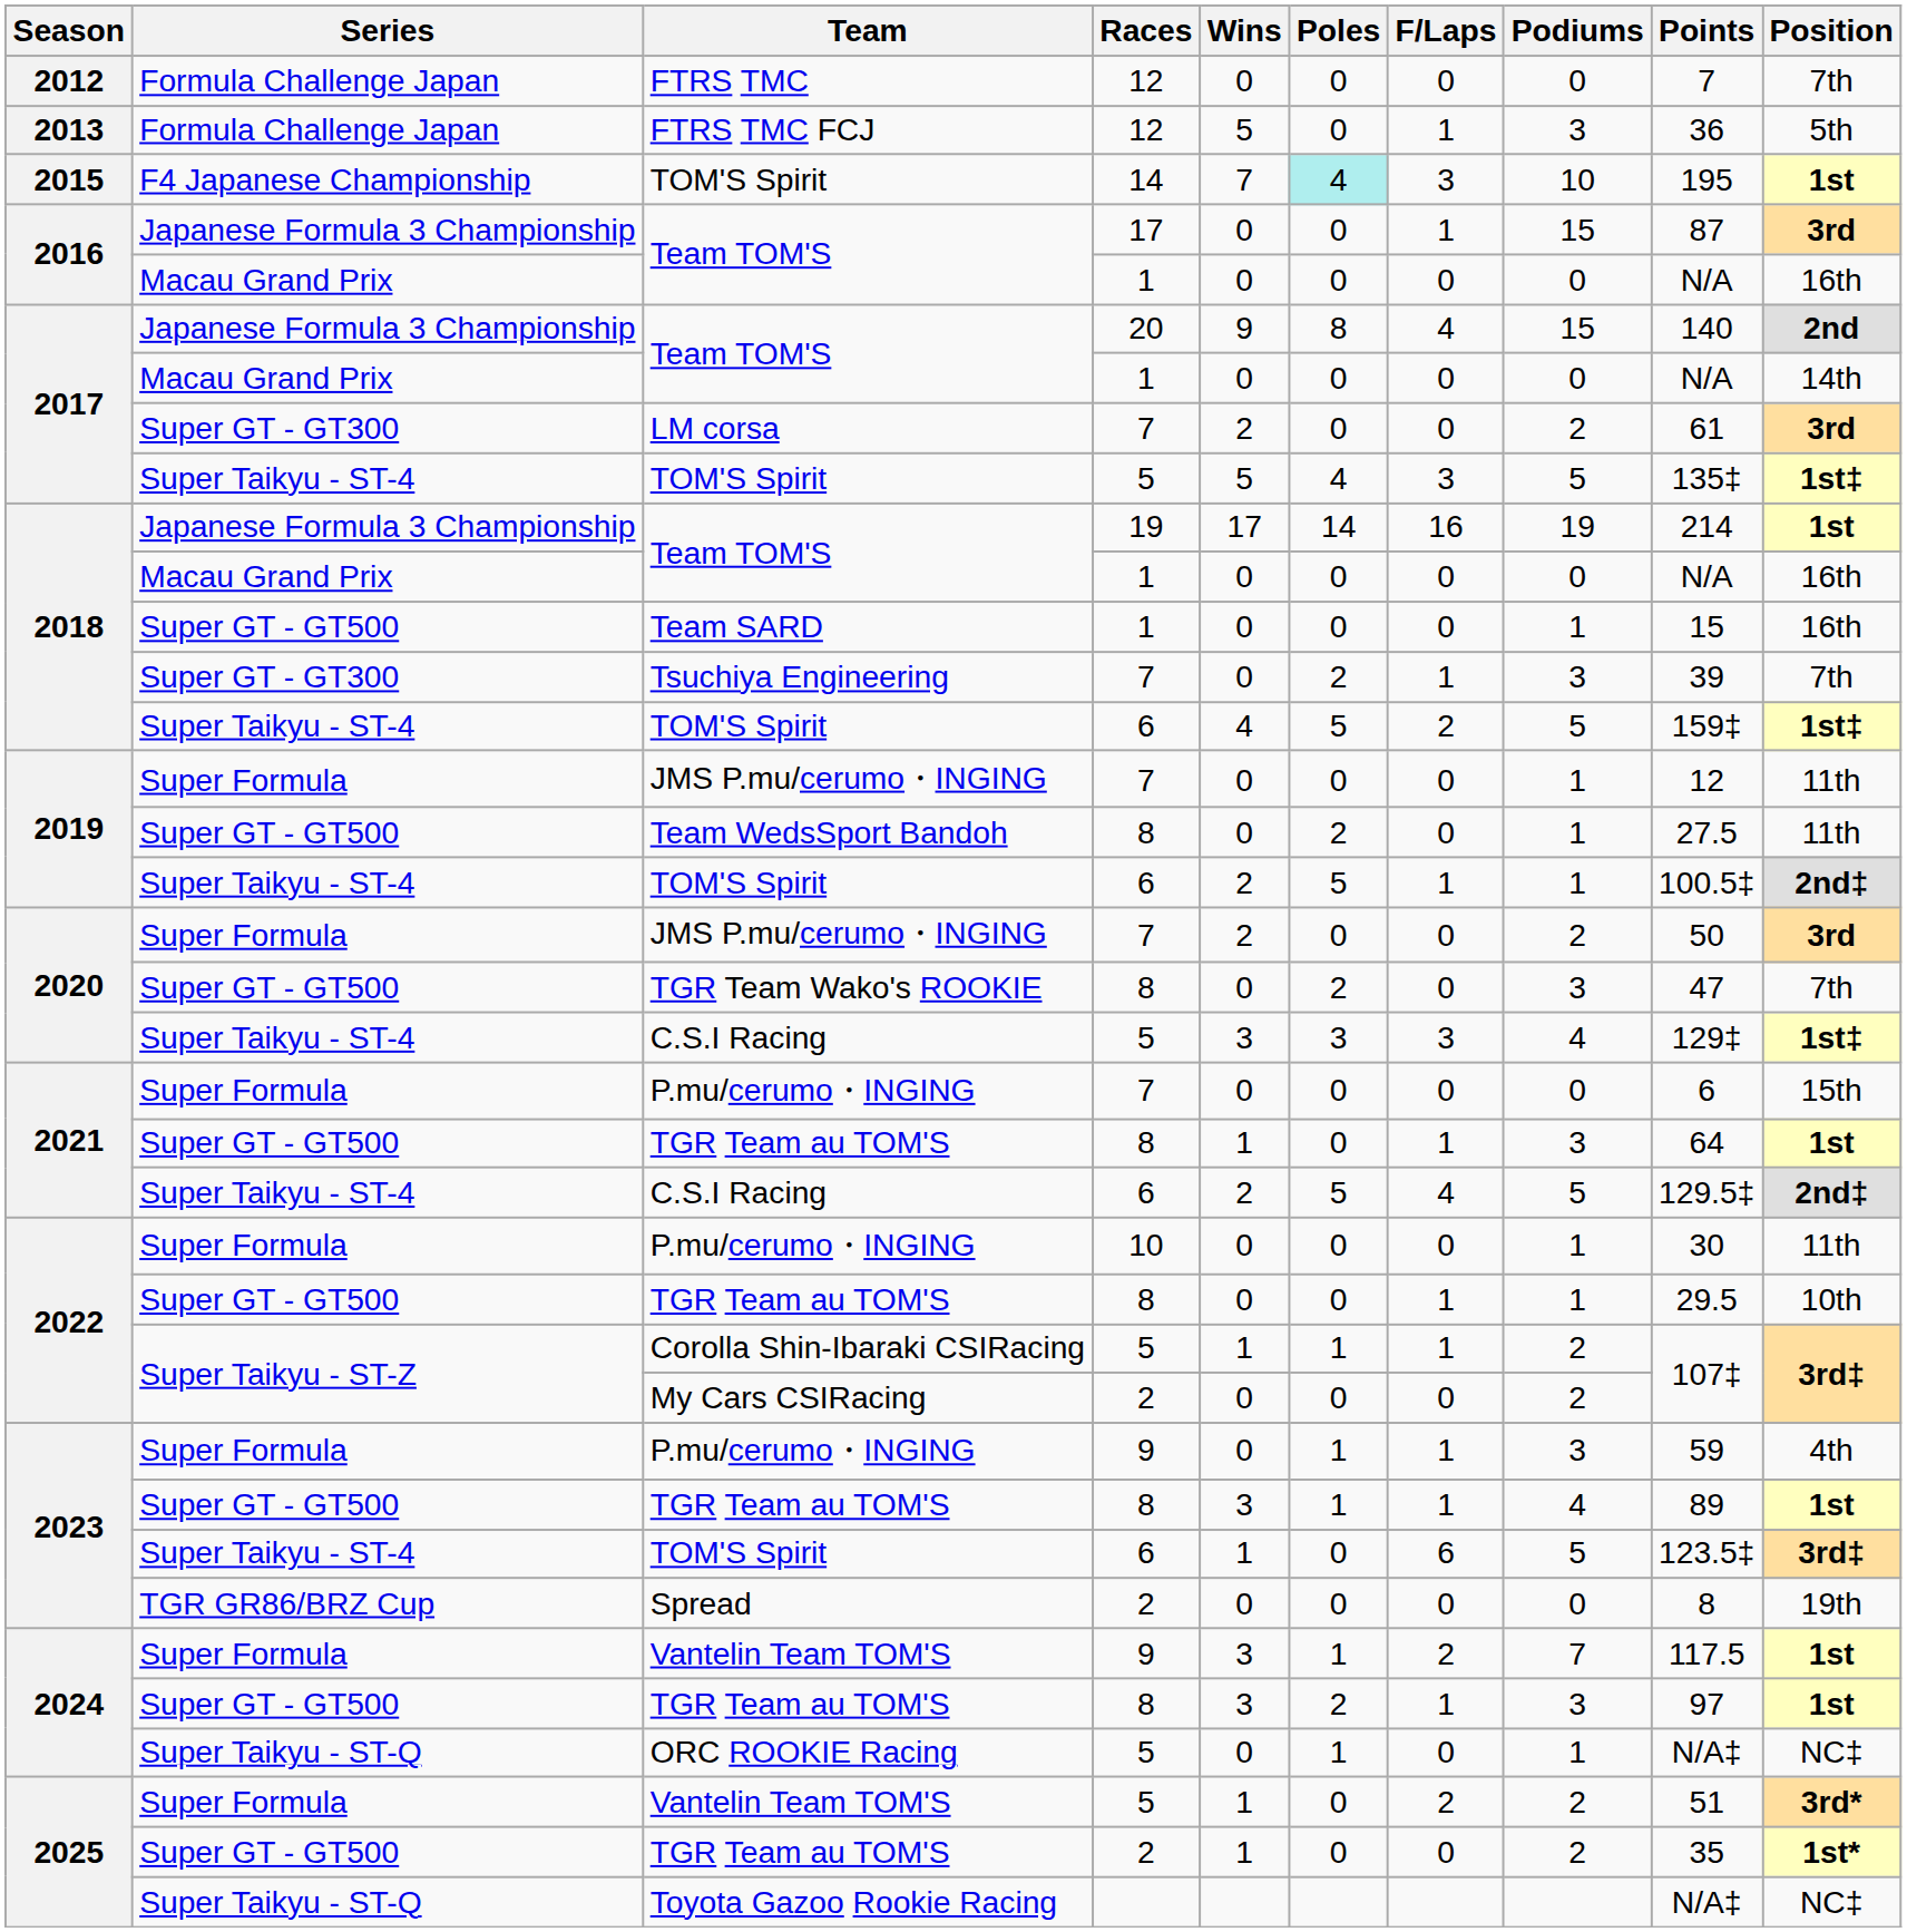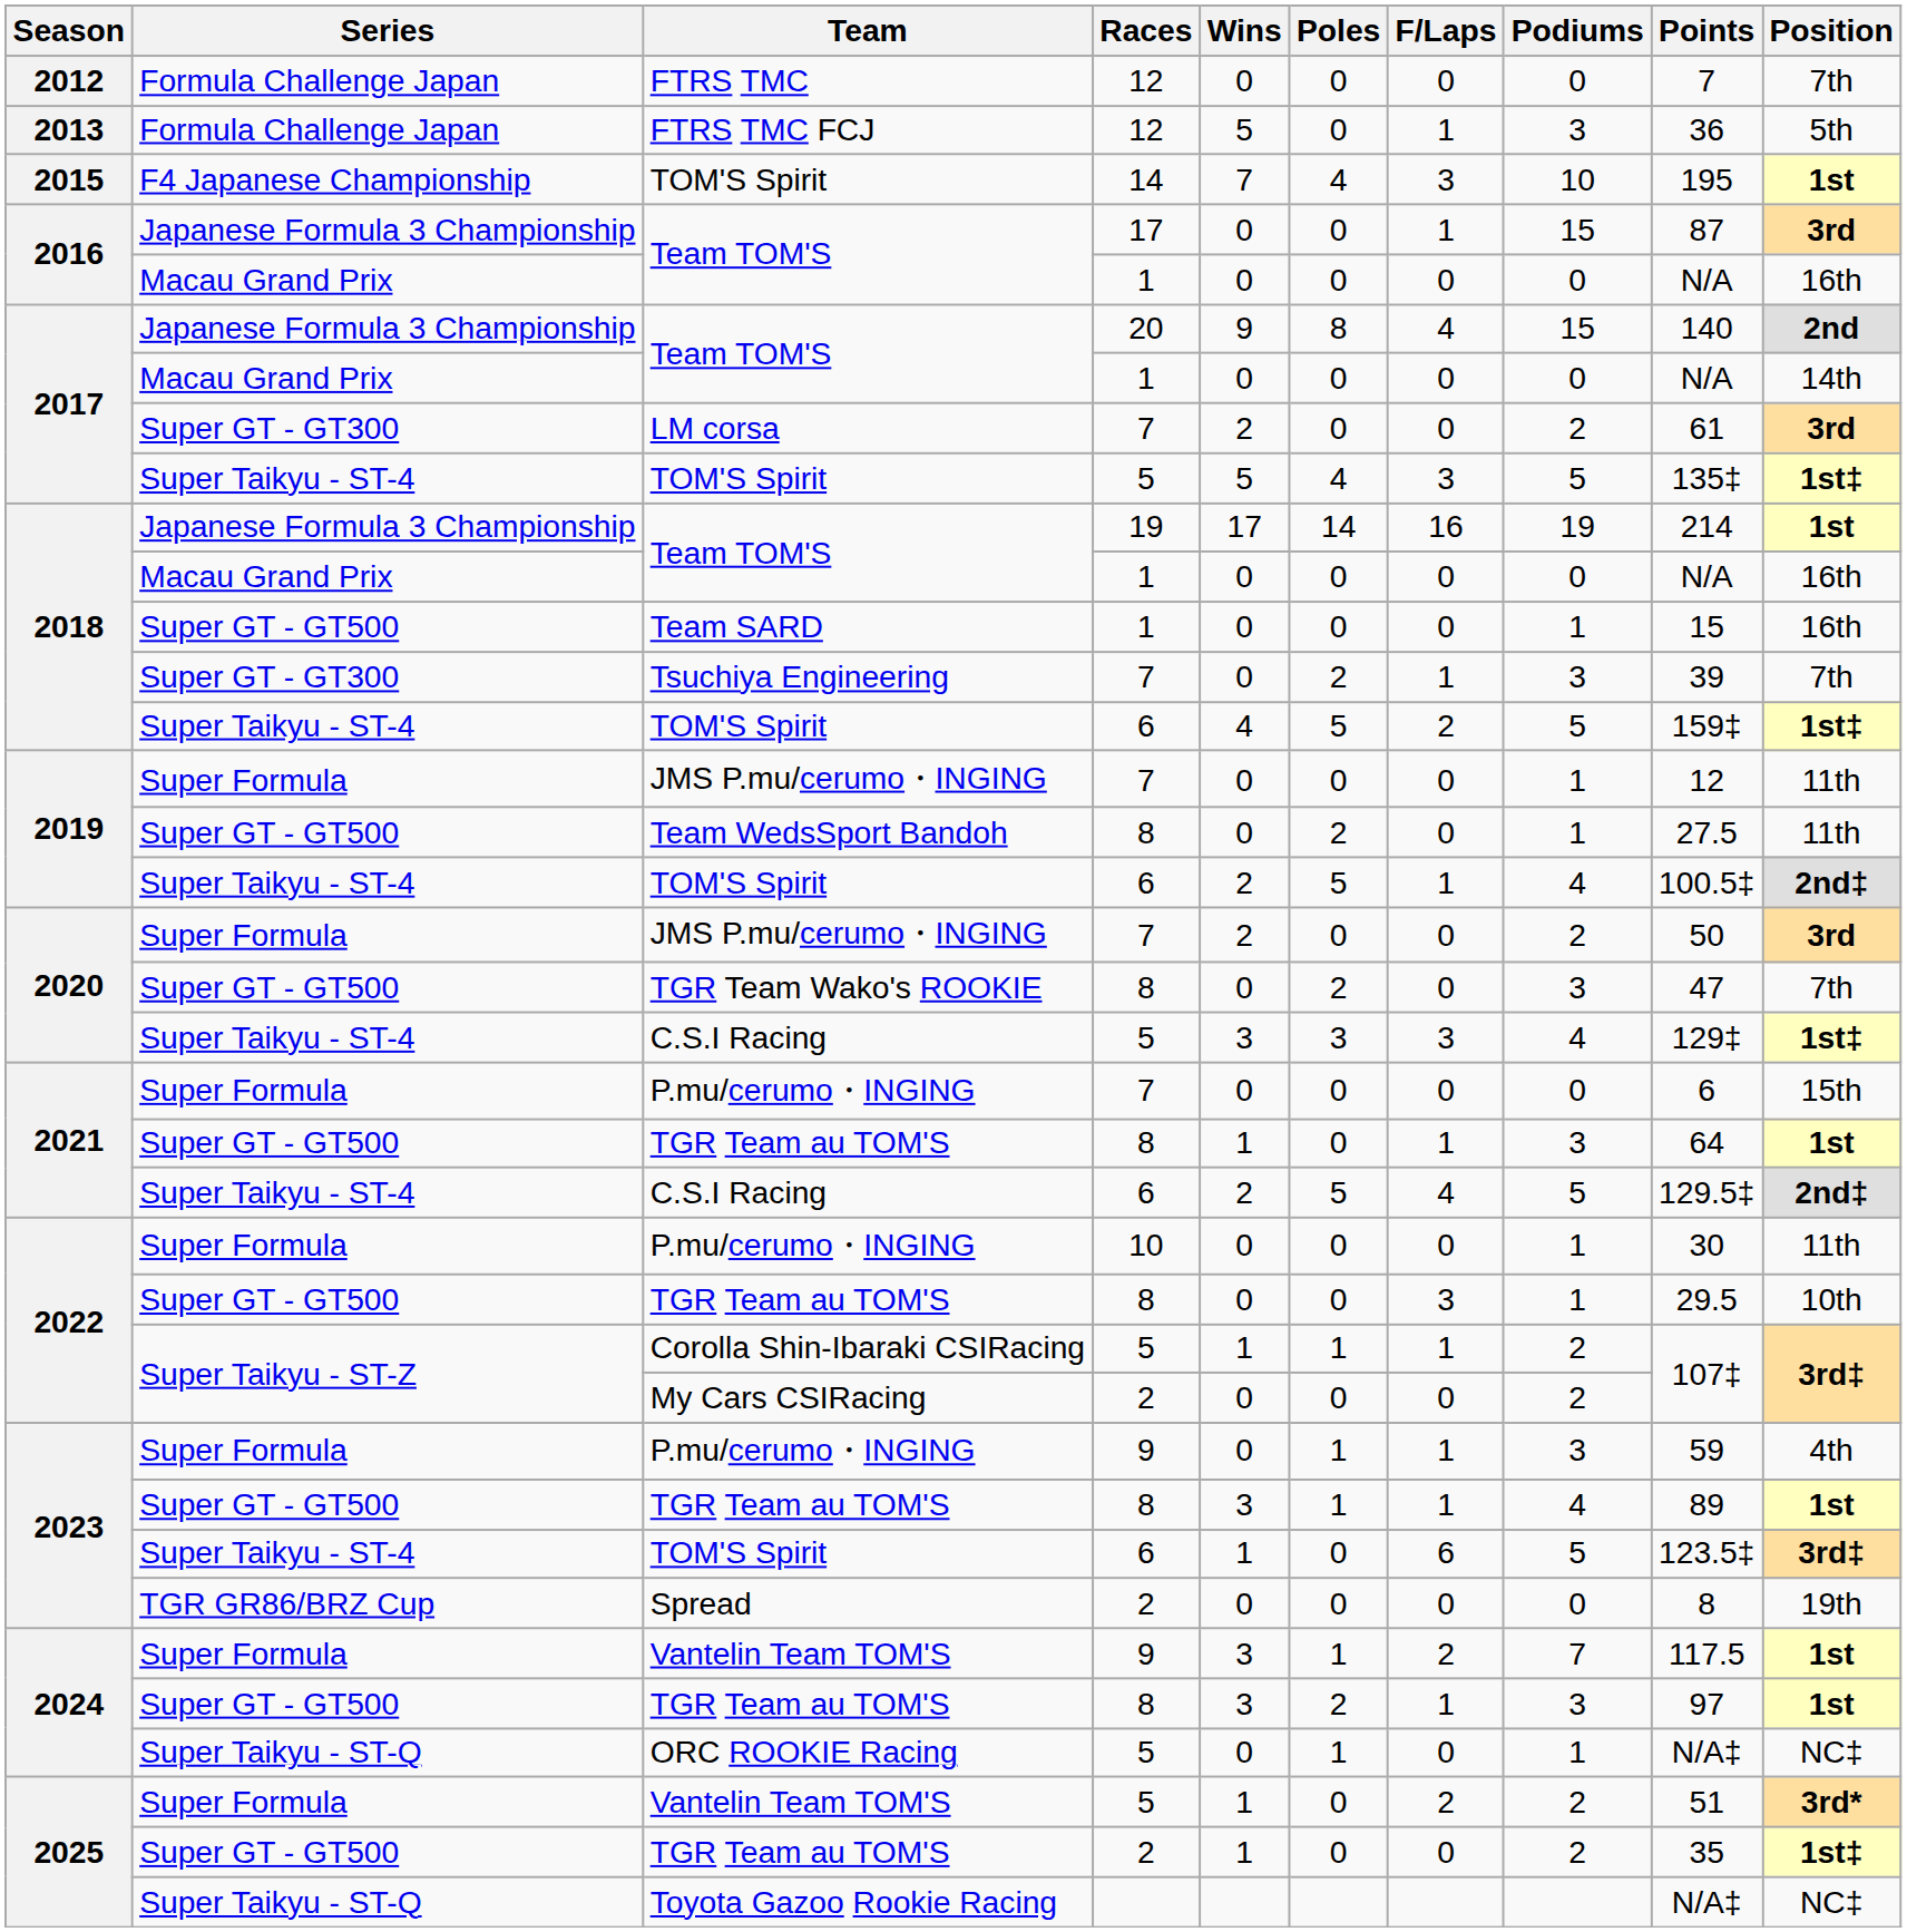2015 / TOM'S Spirit | Poles: paleturquoise background -> no background
2019 / TOM'S Spirit | Podiums: 1 -> 4
2022 / TGR Team au TOM'S | F/Laps: 1 -> 3
2025 / TGR Team au TOM'S | Position: 1st* -> 1st‡
